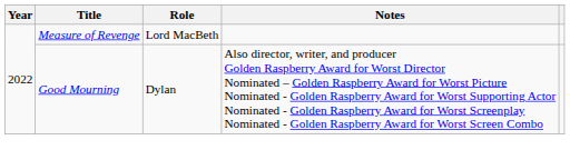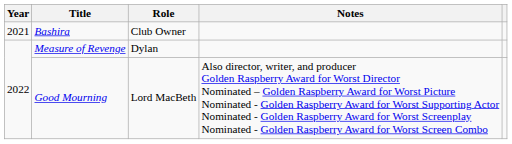+ row: 2021 | Bashira | Club Owner
Measure of Revenge | Role: Lord MacBeth -> Dylan
Good Mourning | Role: Dylan -> Lord MacBeth
